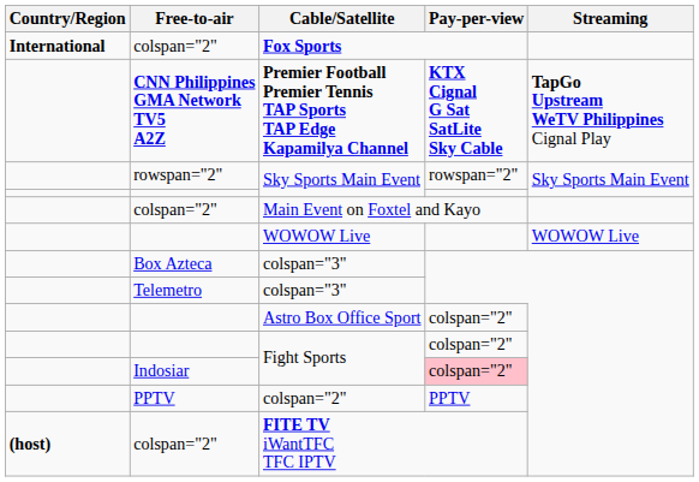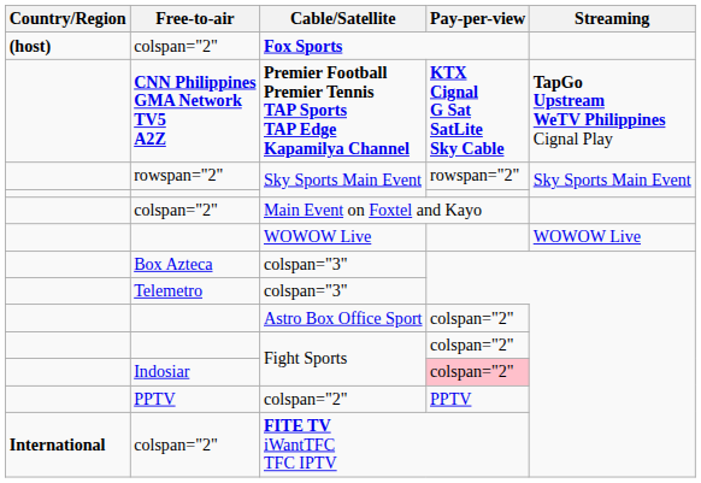Fox Sports | Country/Region: International -> (host)
FITE TV iWantTFC TFC IPTV | Country/Region: (host) -> International
